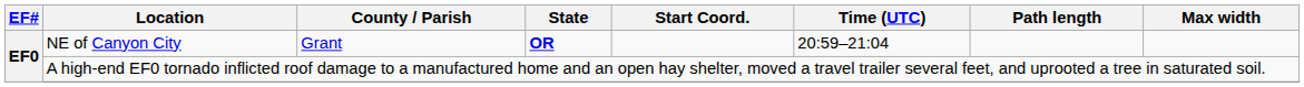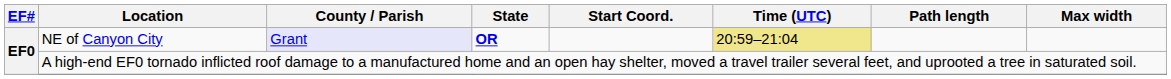NE of Canyon City | County / Parish: no background -> lavender background
NE of Canyon City | Time (UTC): no background -> khaki background
